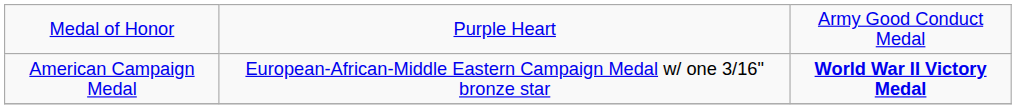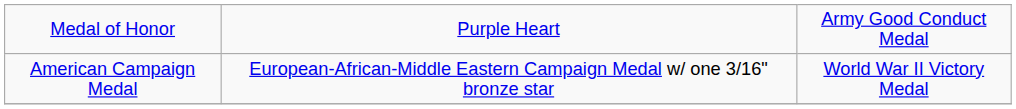American Campaign Medal | column 3: bold -> normal
